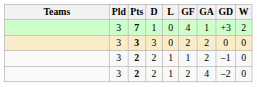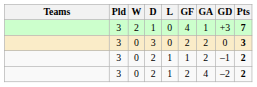columns swapped: W <-> Pts
